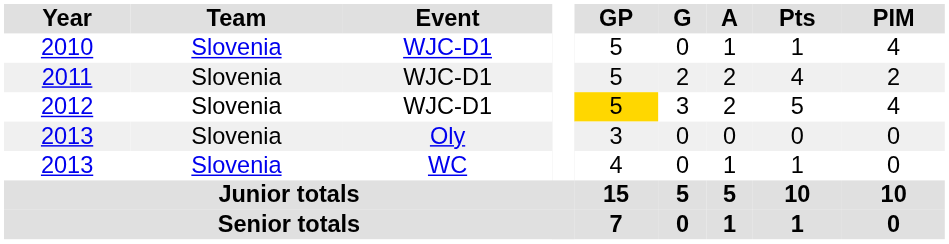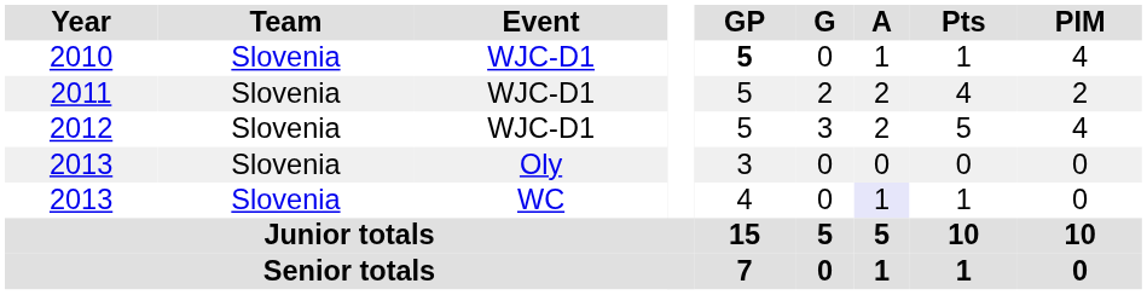2010 | GP: normal -> bold
2012 | GP: gold background -> no background
2013 / WC | A: no background -> lavender background
